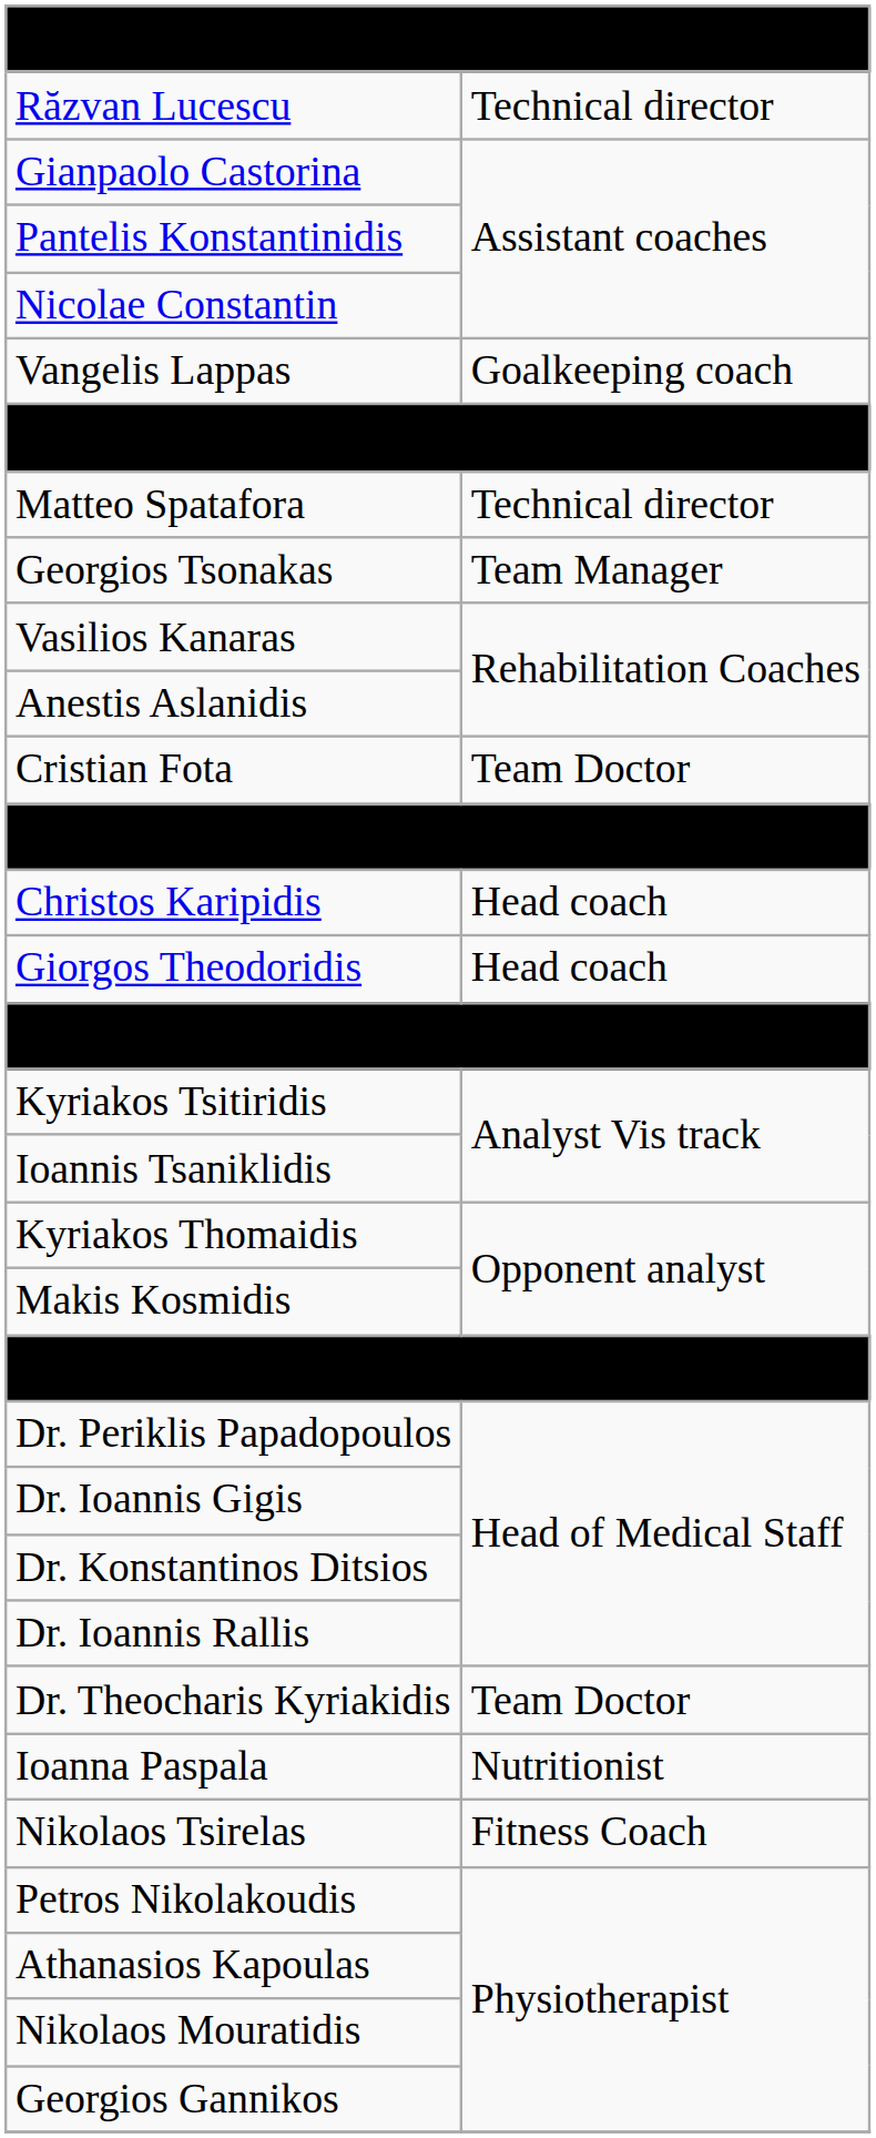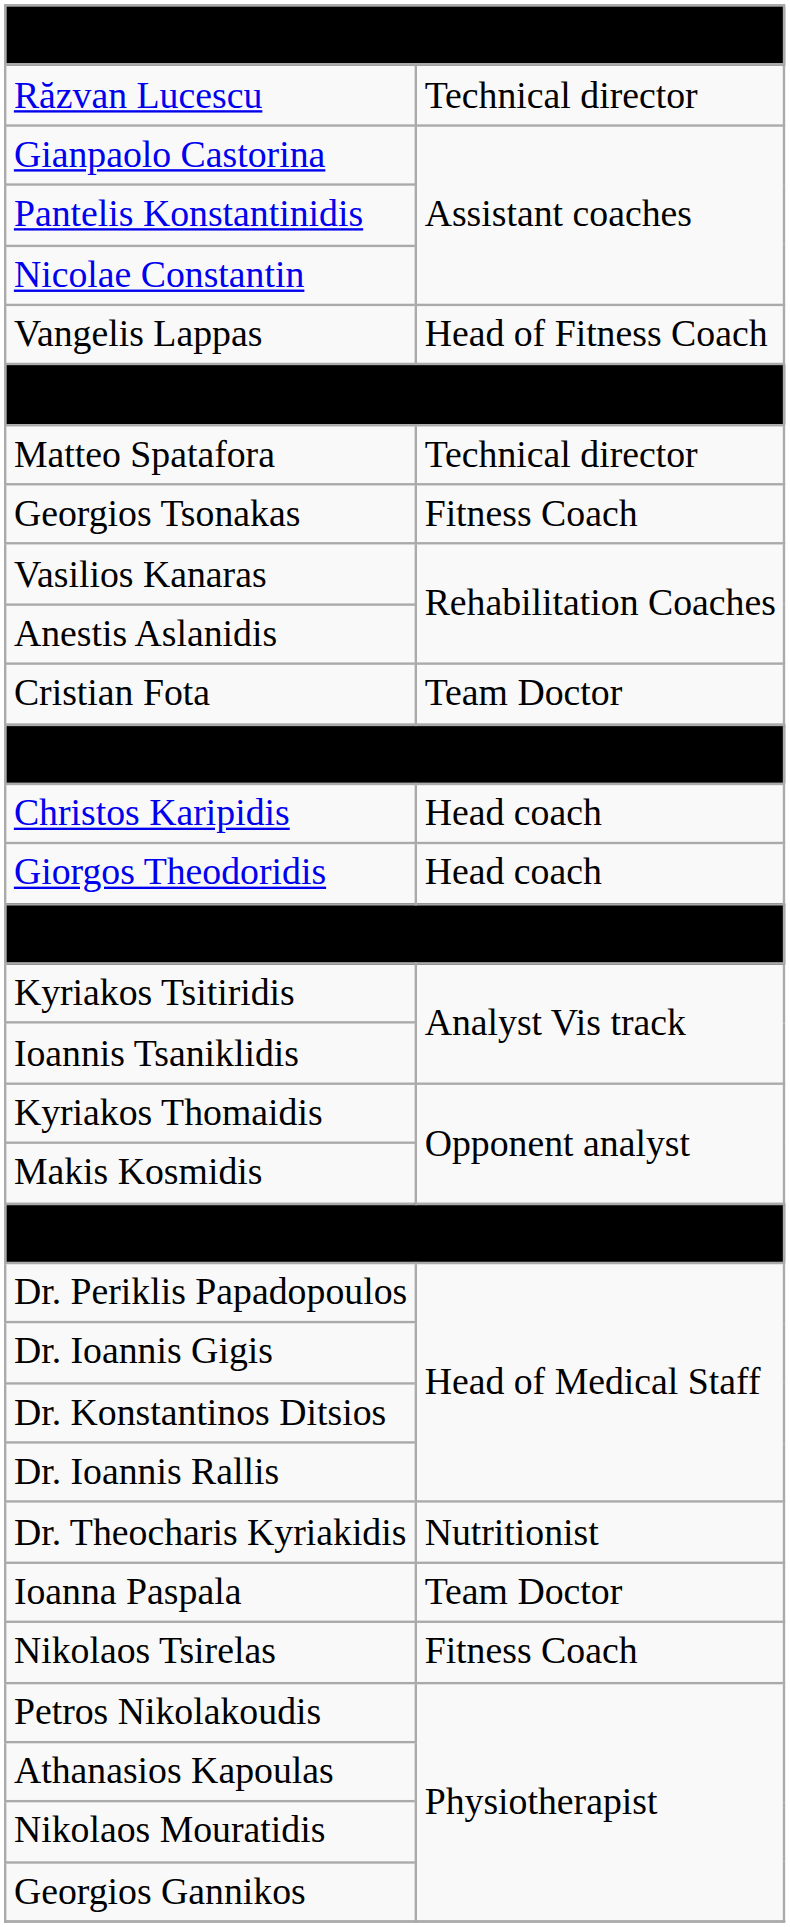Vangelis Lappas | column 2: Goalkeeping coach -> Head of Fitness Coach
Georgios Tsonakas | column 2: Team Manager -> Fitness Coach
Dr. Theocharis Kyriakidis | column 2: Team Doctor -> Nutritionist
Ioanna Paspala | column 2: Nutritionist -> Team Doctor
